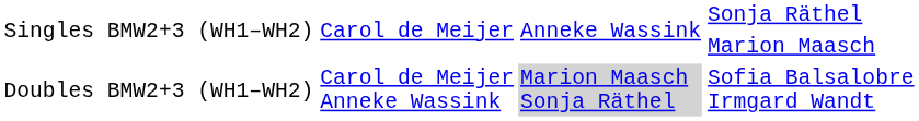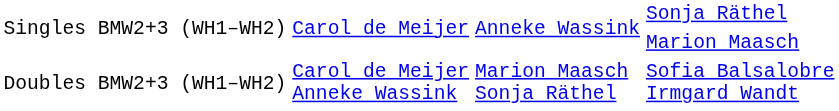Doubles BMW2+3 (WH1–WH2) | column 3: lightgrey background -> no background
